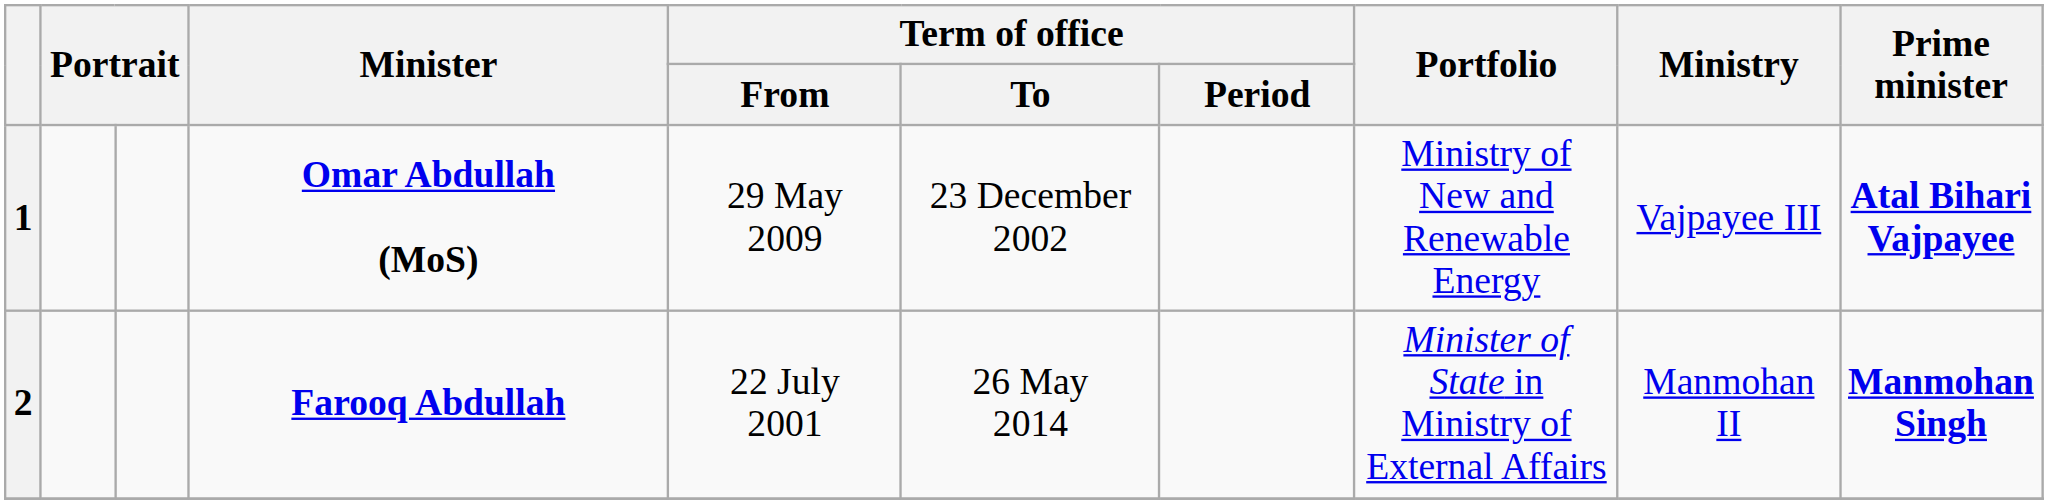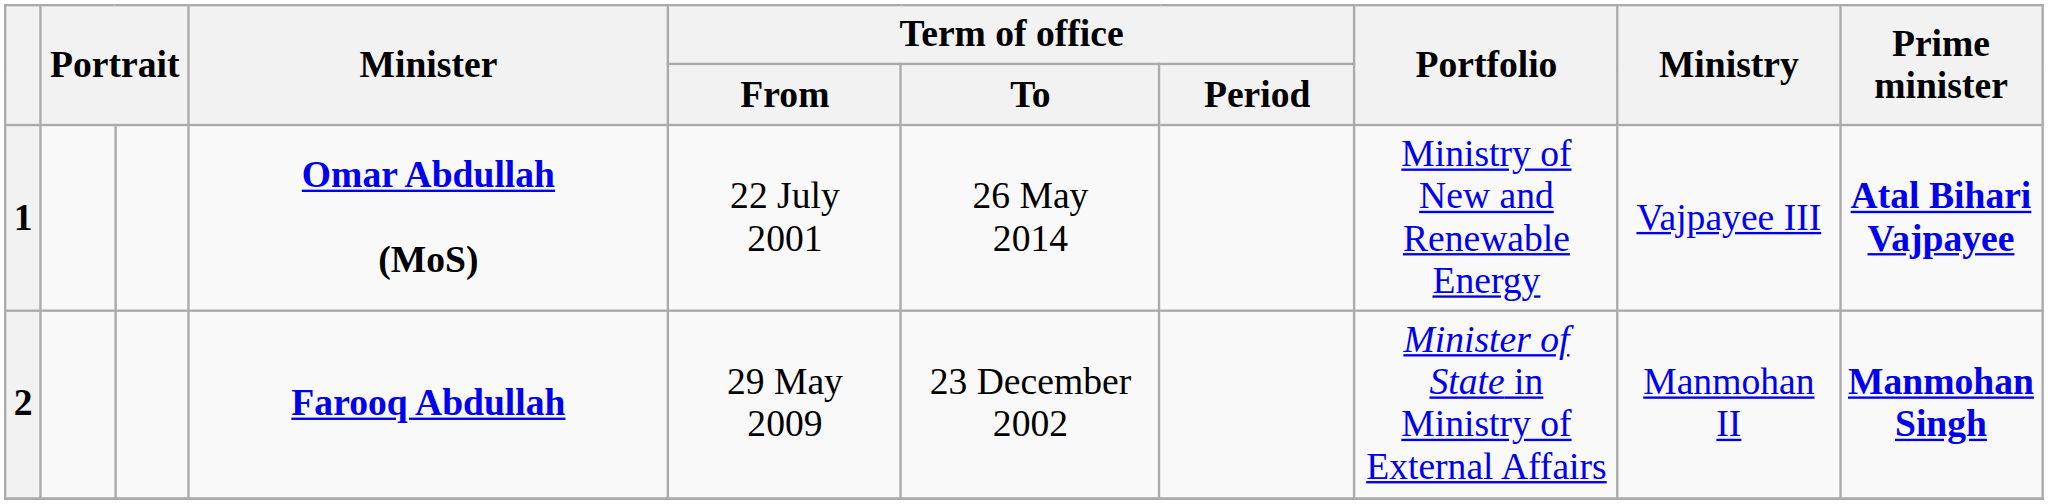1 | Term of office / From: 29 May 2009 -> 22 July 2001
1 | Term of office / To: 23 December 2002 -> 26 May 2014
2 | Term of office / From: 22 July 2001 -> 29 May 2009
2 | Term of office / To: 26 May 2014 -> 23 December 2002
